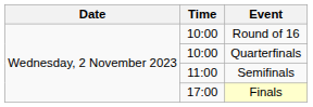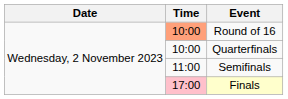Round of 16 | Time: no background -> lightsalmon background
Finals | Time: no background -> pink background
